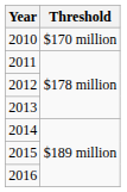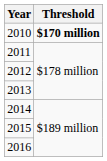2010 | Threshold: normal -> bold
